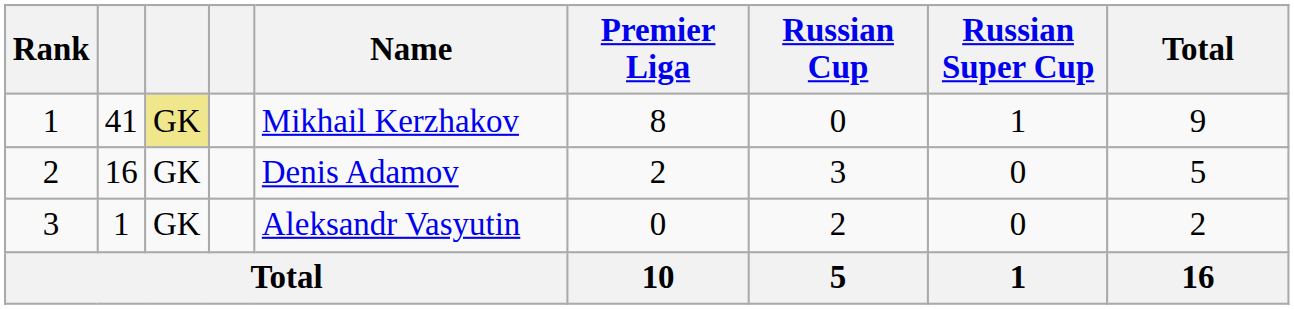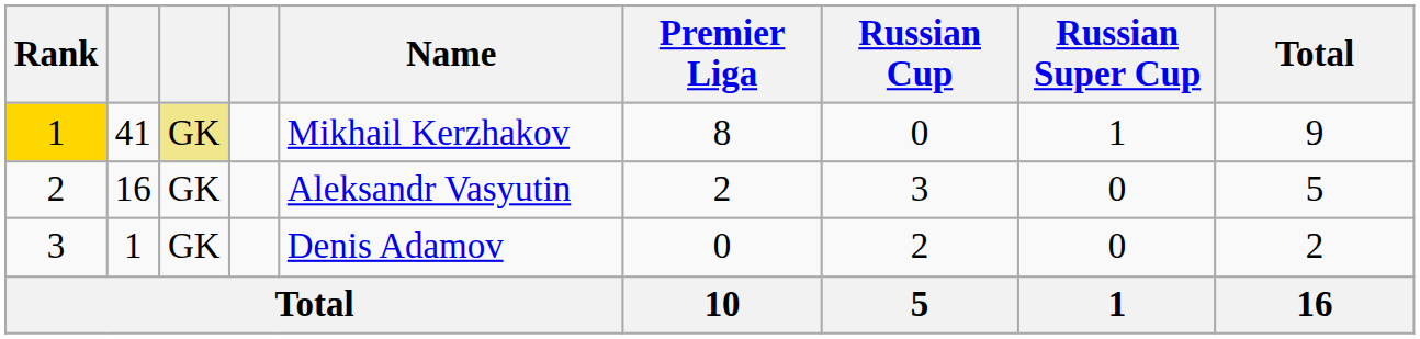row 2 | Rank: no background -> gold background
row 3 | Name: Denis Adamov -> Aleksandr Vasyutin
row 4 | Name: Aleksandr Vasyutin -> Denis Adamov
